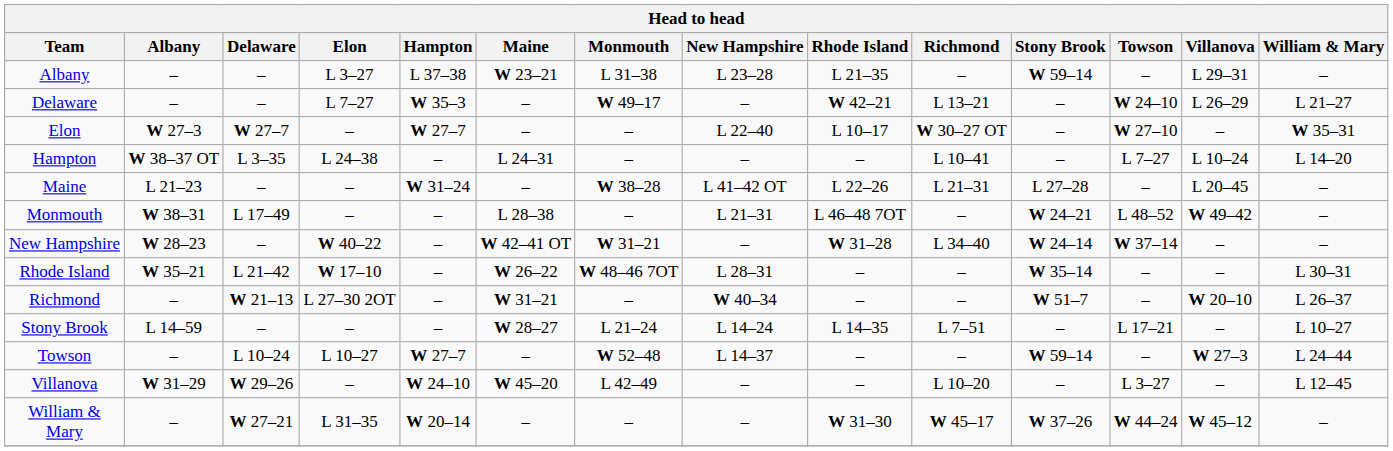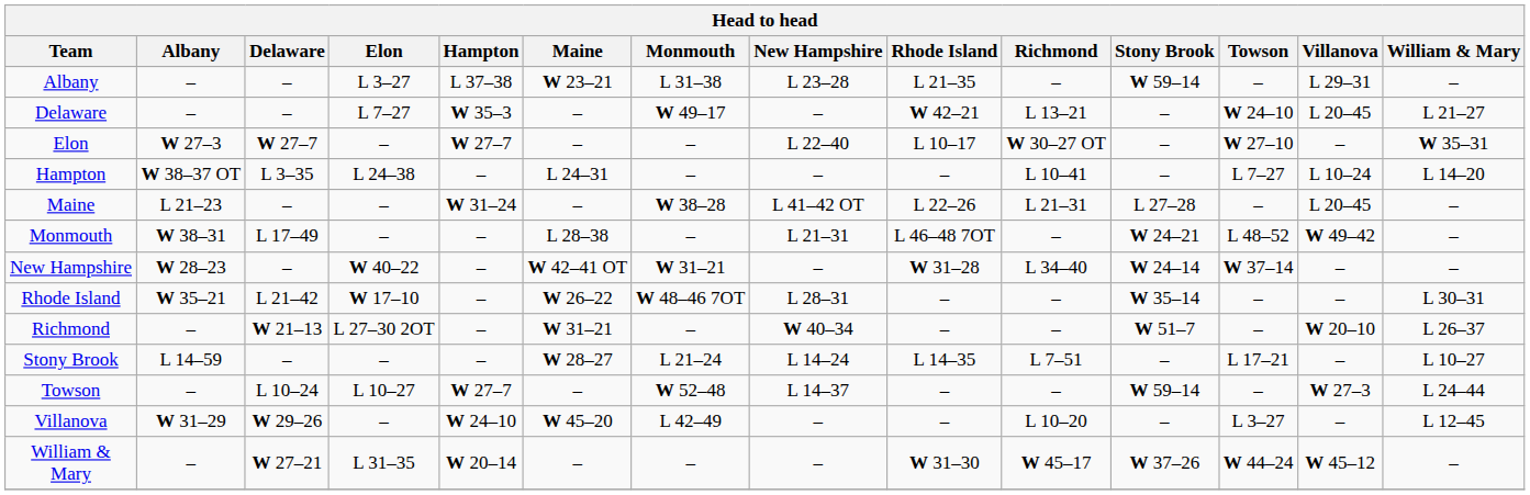row 4 | Villanova: L 26–29 -> L 20–45
